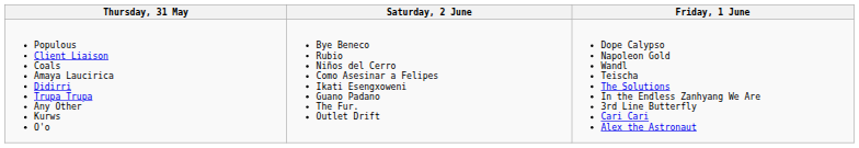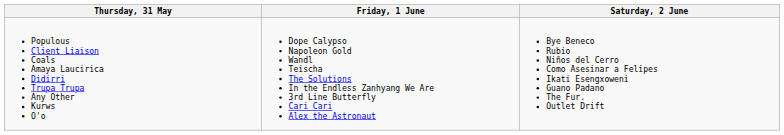columns swapped: Friday, 1 June <-> Saturday, 2 June
